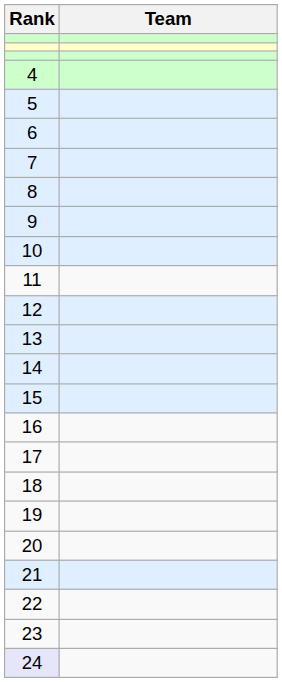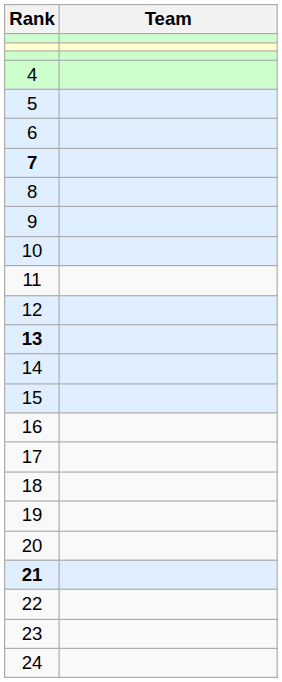row 8 | Rank: normal -> bold
row 14 | Rank: normal -> bold
row 22 | Rank: normal -> bold
row 25 | Rank: lavender background -> no background
